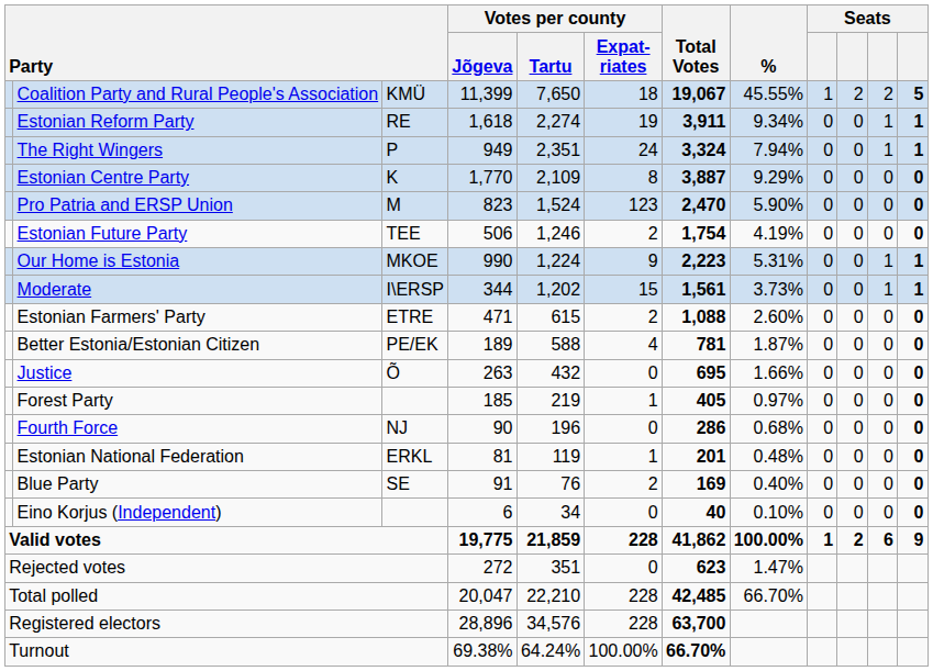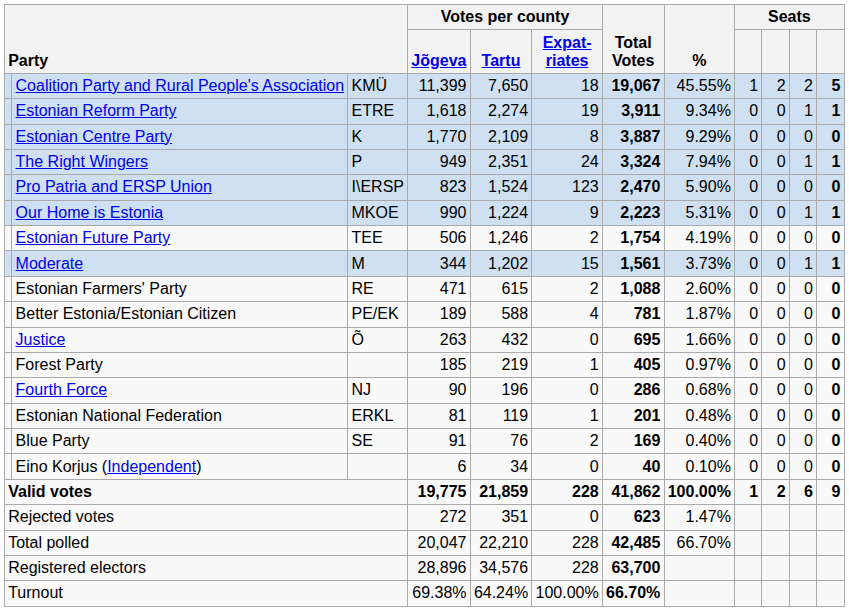Estonian Reform Party | column 3: RE -> ETRE
rows swapped: Estonian Centre Party <-> The Right Wingers
Pro Patria and ERSP Union | column 3: M -> I\ERSP
rows swapped: Our Home is Estonia <-> Estonian Future Party
Moderate | column 3: I\ERSP -> M
Estonian Farmers' Party | column 3: ETRE -> RE
